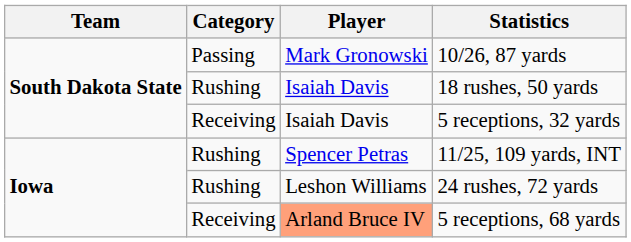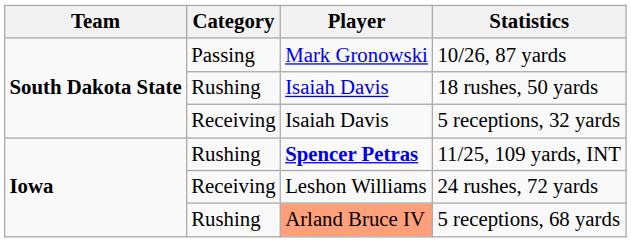11/25, 109 yards, INT | Player: normal -> bold
24 rushes, 72 yards | Category: Rushing -> Receiving
5 receptions, 68 yards | Category: Receiving -> Rushing
